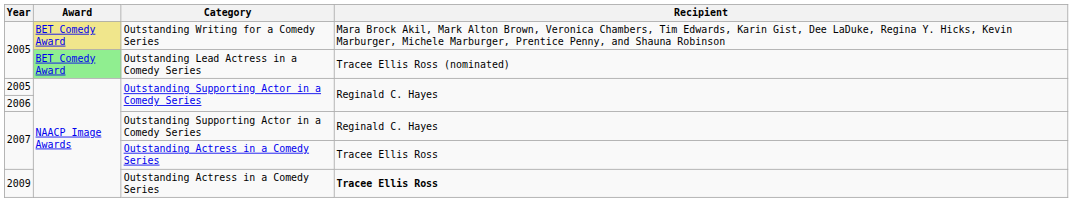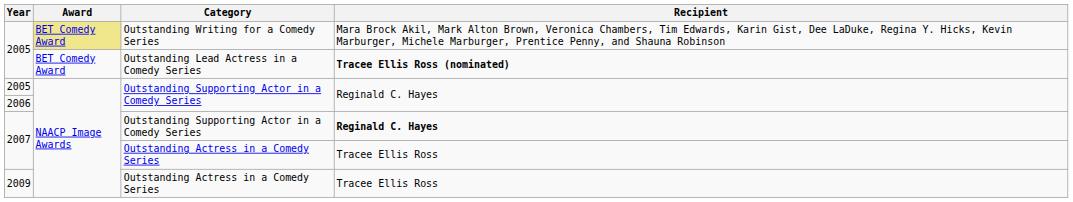2005 / Outstanding Lead Actress in a Comedy Series | Award: lightgreen background -> no background
2005 / Outstanding Lead Actress in a Comedy Series | Recipient: normal -> bold
2007 / Outstanding Supporting Actor in a Comedy Series | Recipient: normal -> bold
2009 | Recipient: bold -> normal
